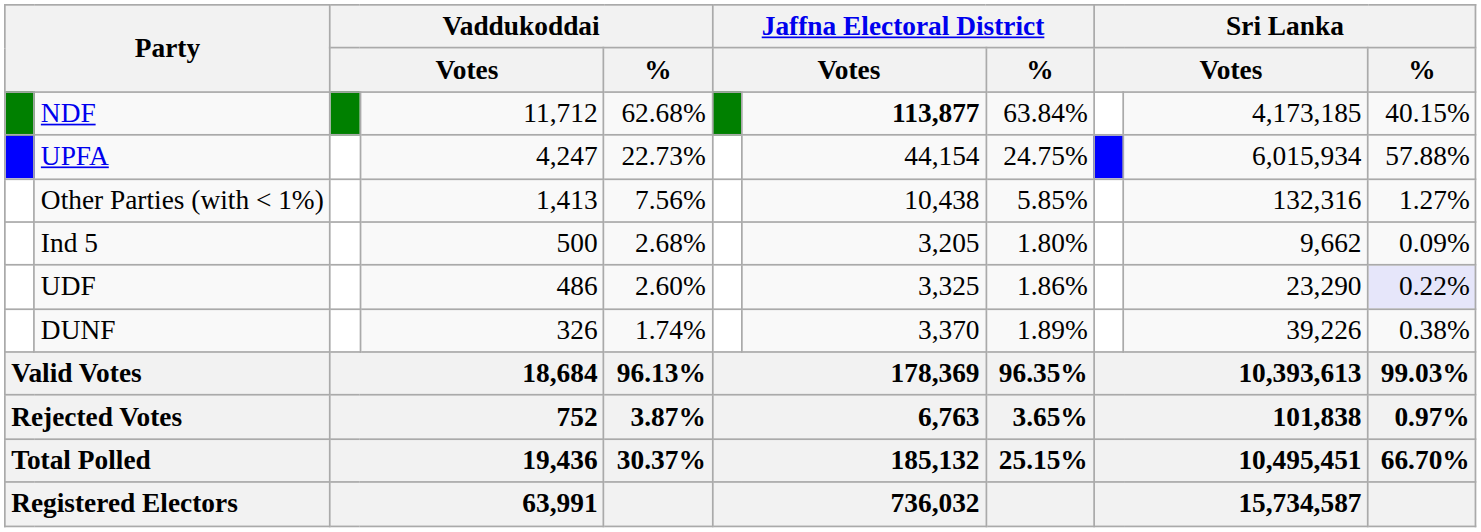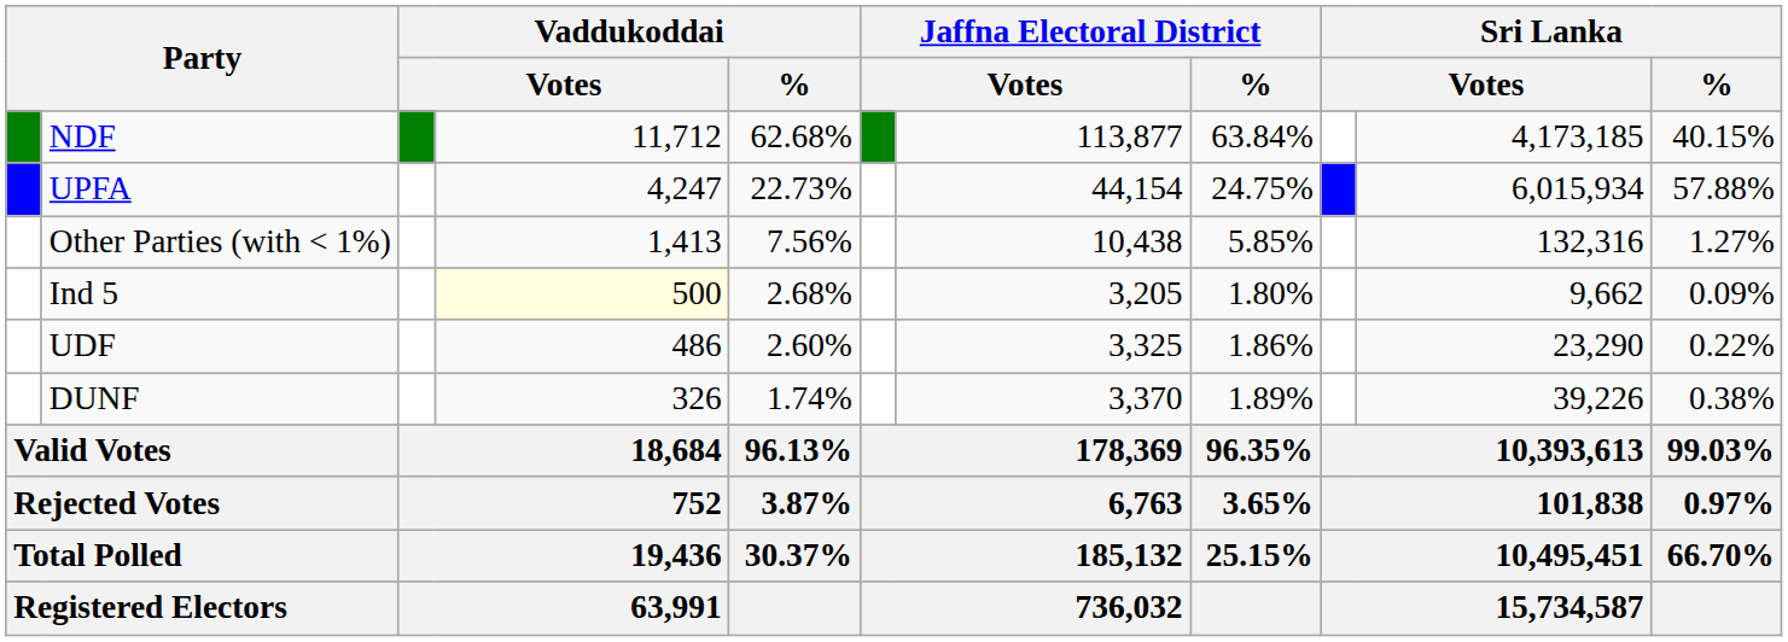NDF | column 7: bold -> normal
Ind 5 | column 4: no background -> lightyellow background
UDF | Sri Lanka / %: lavender background -> no background
